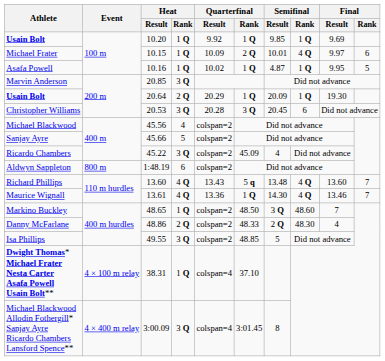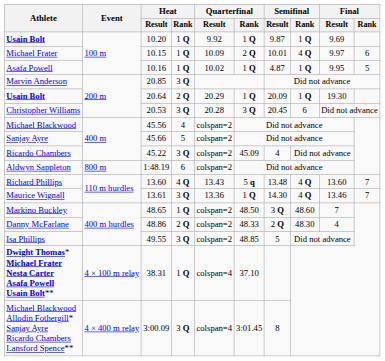Usain Bolt / 10.20 | Semifinal / Result: 9.85 -> 9.87
Maurice Wignall | Heat / Rank: 4 Q -> 3 Q
